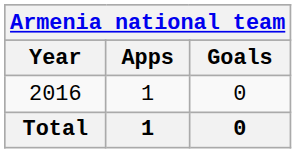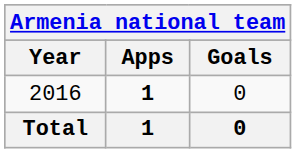2016 | Apps: normal -> bold
